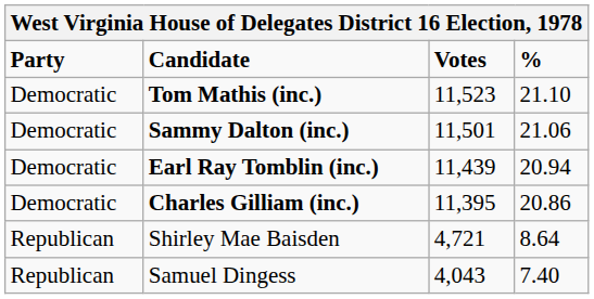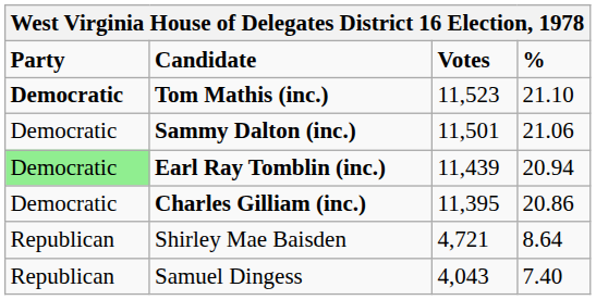Tom Mathis (inc.) | Party: normal -> bold
Earl Ray Tomblin (inc.) | Party: no background -> lightgreen background
